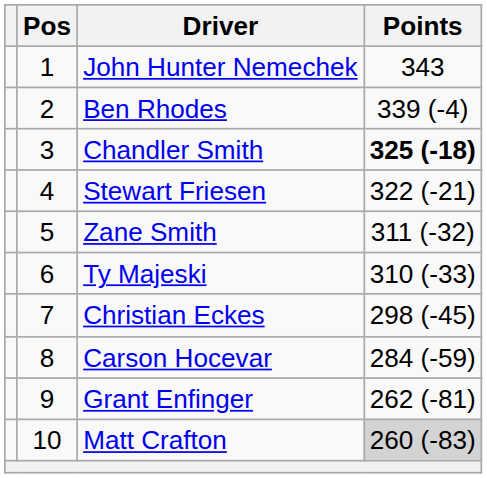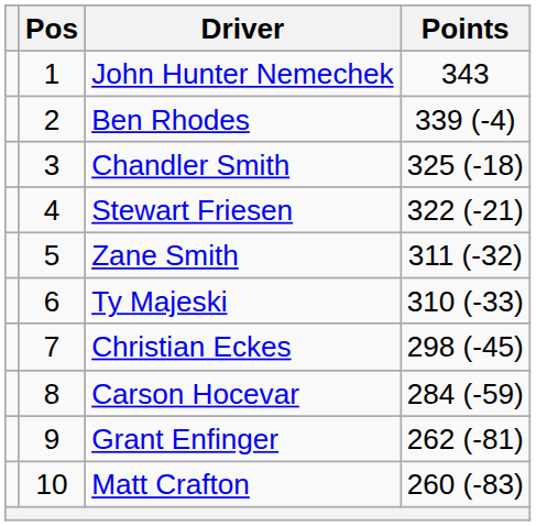Chandler Smith | Points: bold -> normal
Matt Crafton | Points: lightgrey background -> no background
